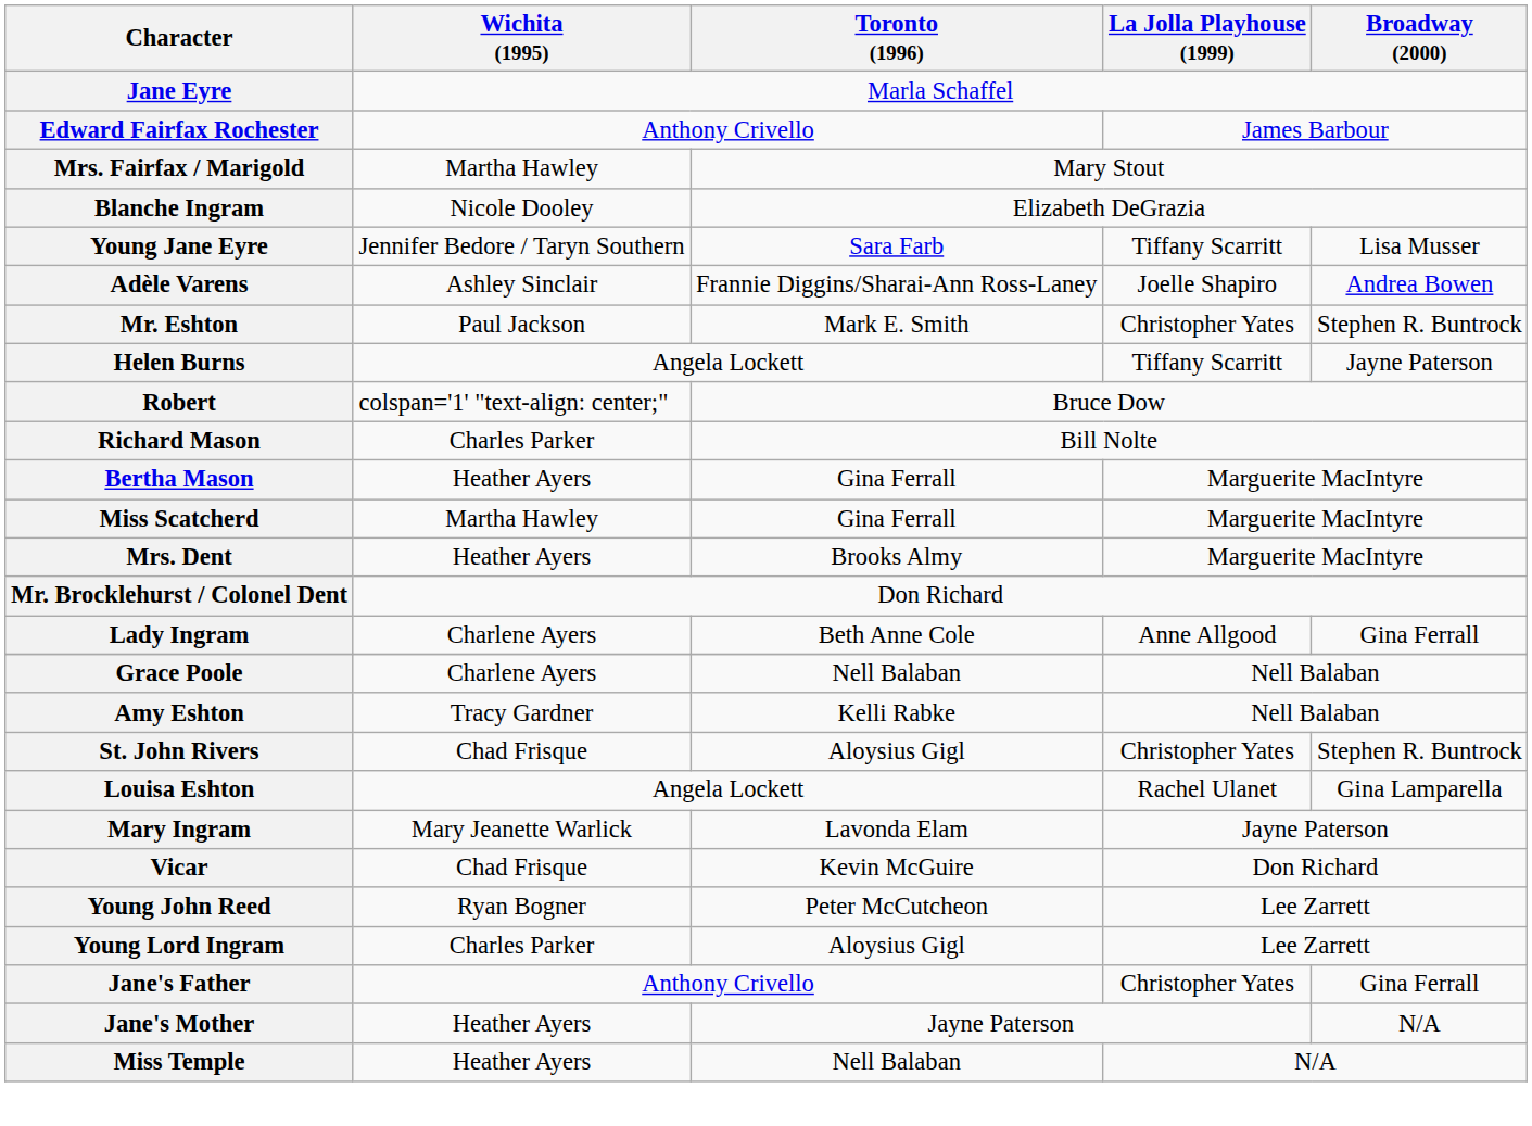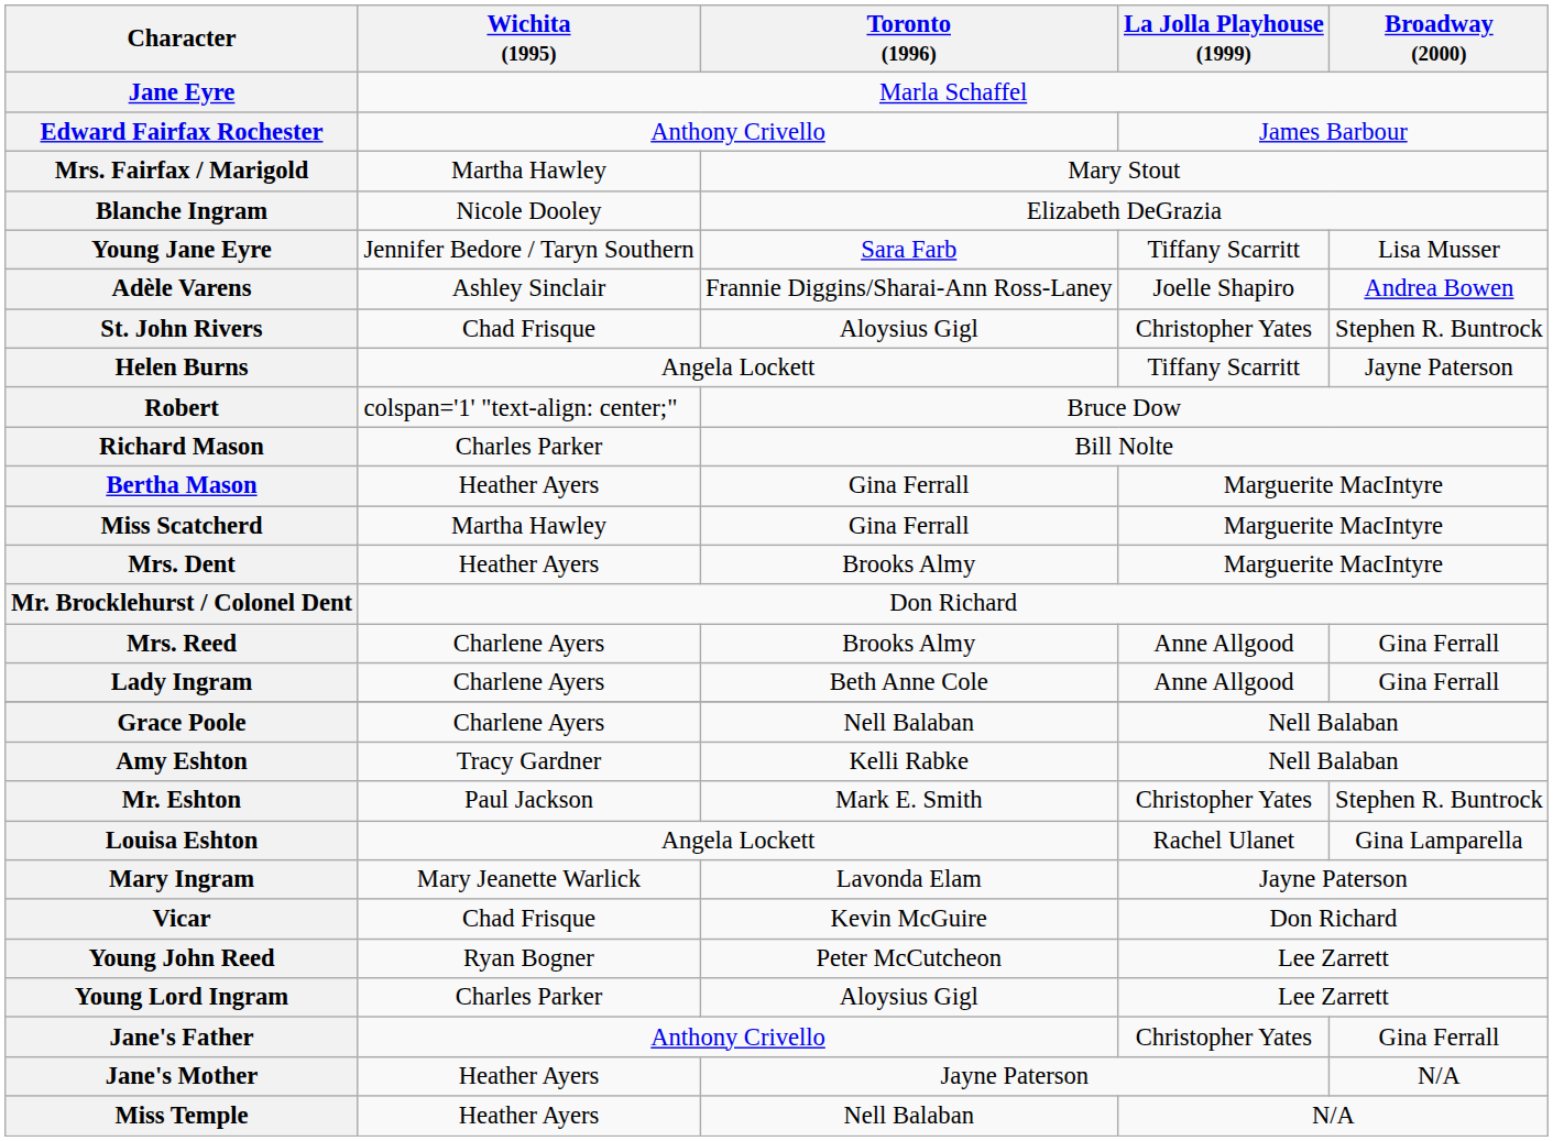rows swapped: St. John Rivers <-> Mr. Eshton
+ row: Mrs. Reed | Charlene Ayers | Brooks Almy | Anne Allgood | Gina Ferrall
